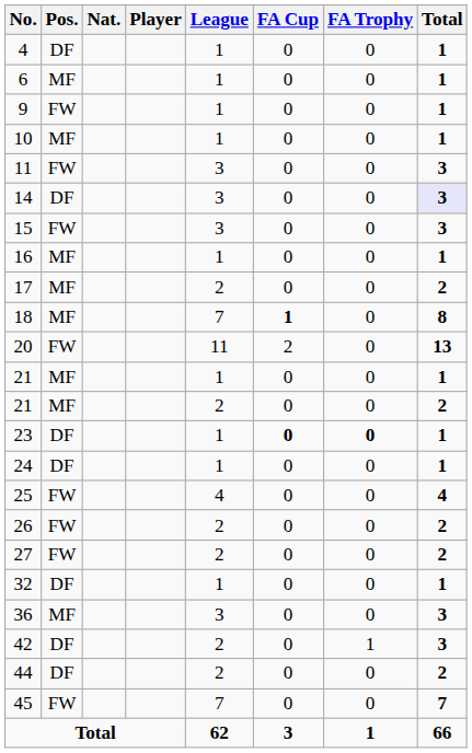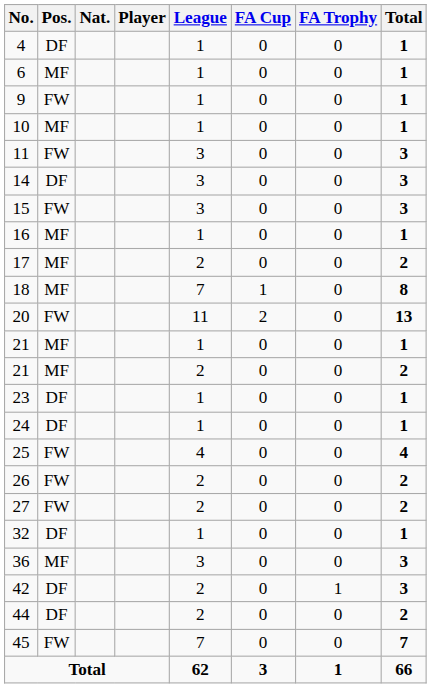14 | Total: lavender background -> no background
18 | FA Cup: bold -> normal
23 | FA Cup: bold -> normal
23 | FA Trophy: bold -> normal
